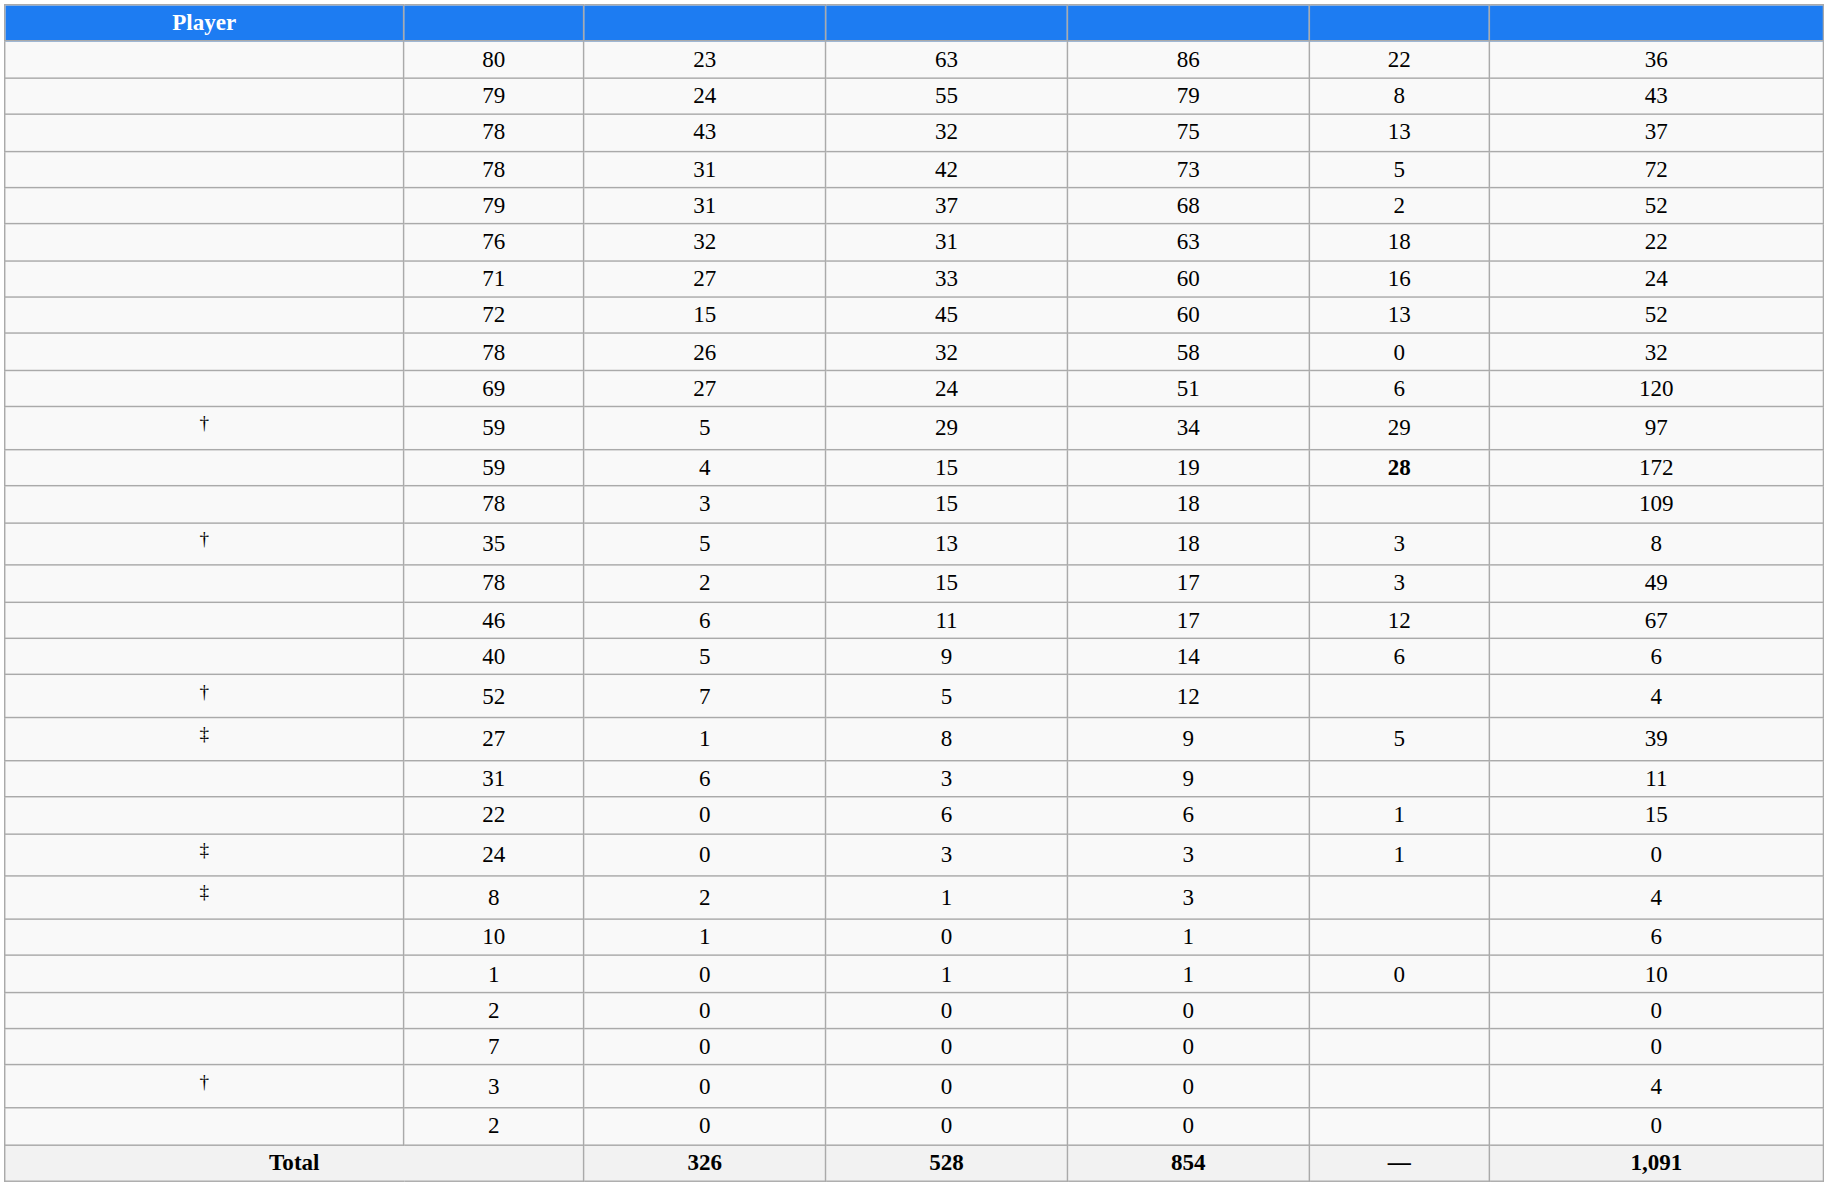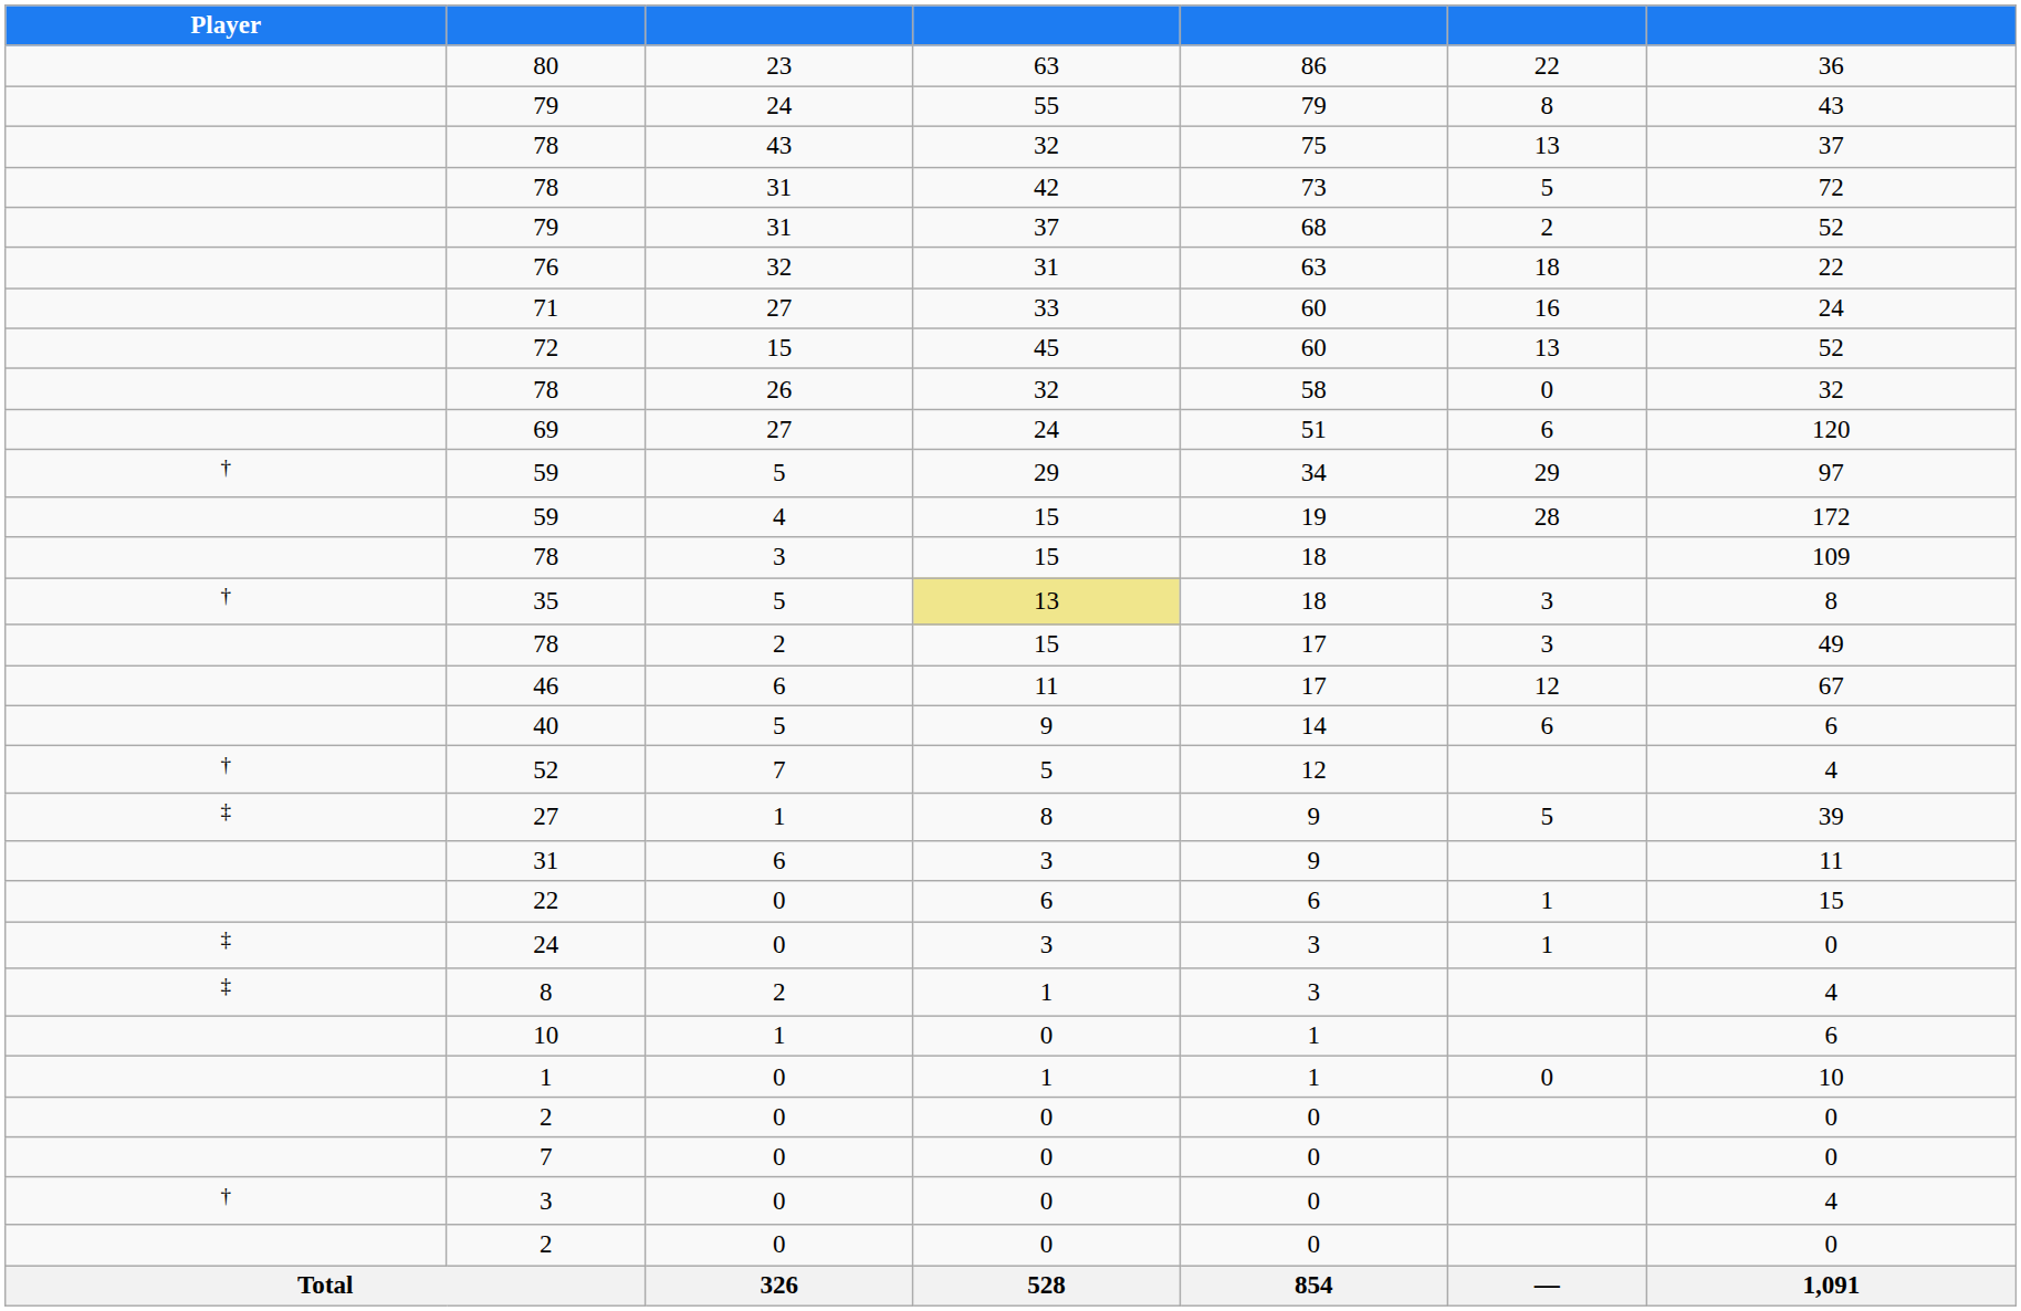59 / 4 | column 6: bold -> normal
35 | column 4: no background -> khaki background
